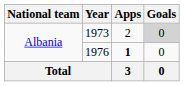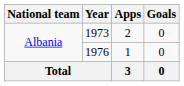1973 | Goals: lightgrey background -> no background
1976 | Apps: bold -> normal
